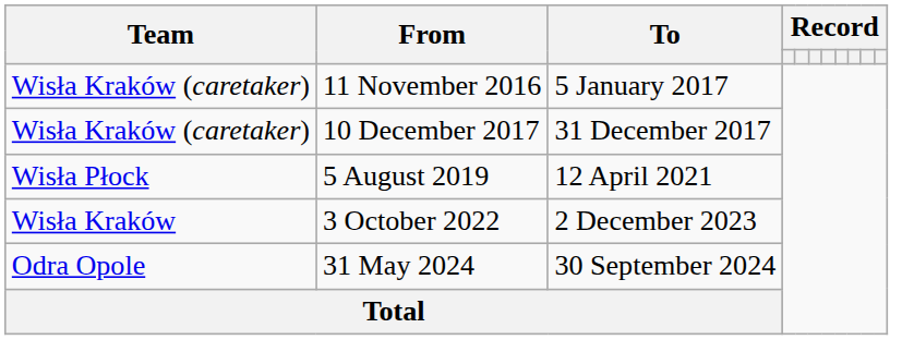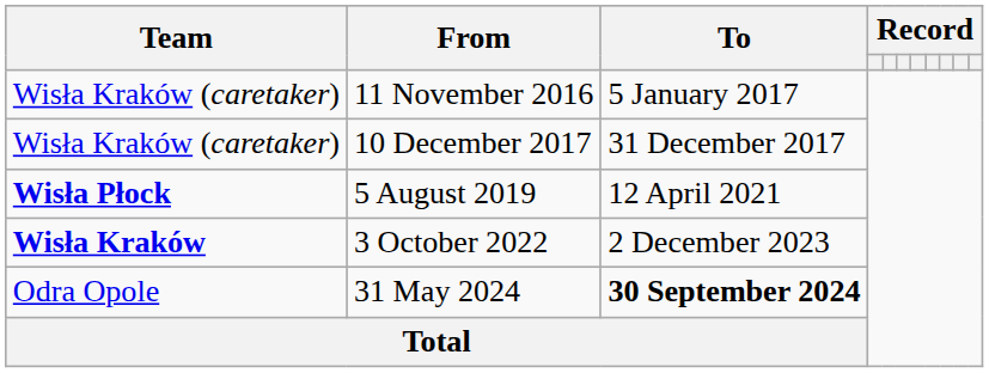5 August 2019 | Team: normal -> bold
3 October 2022 | Team: normal -> bold
31 May 2024 | To: normal -> bold
